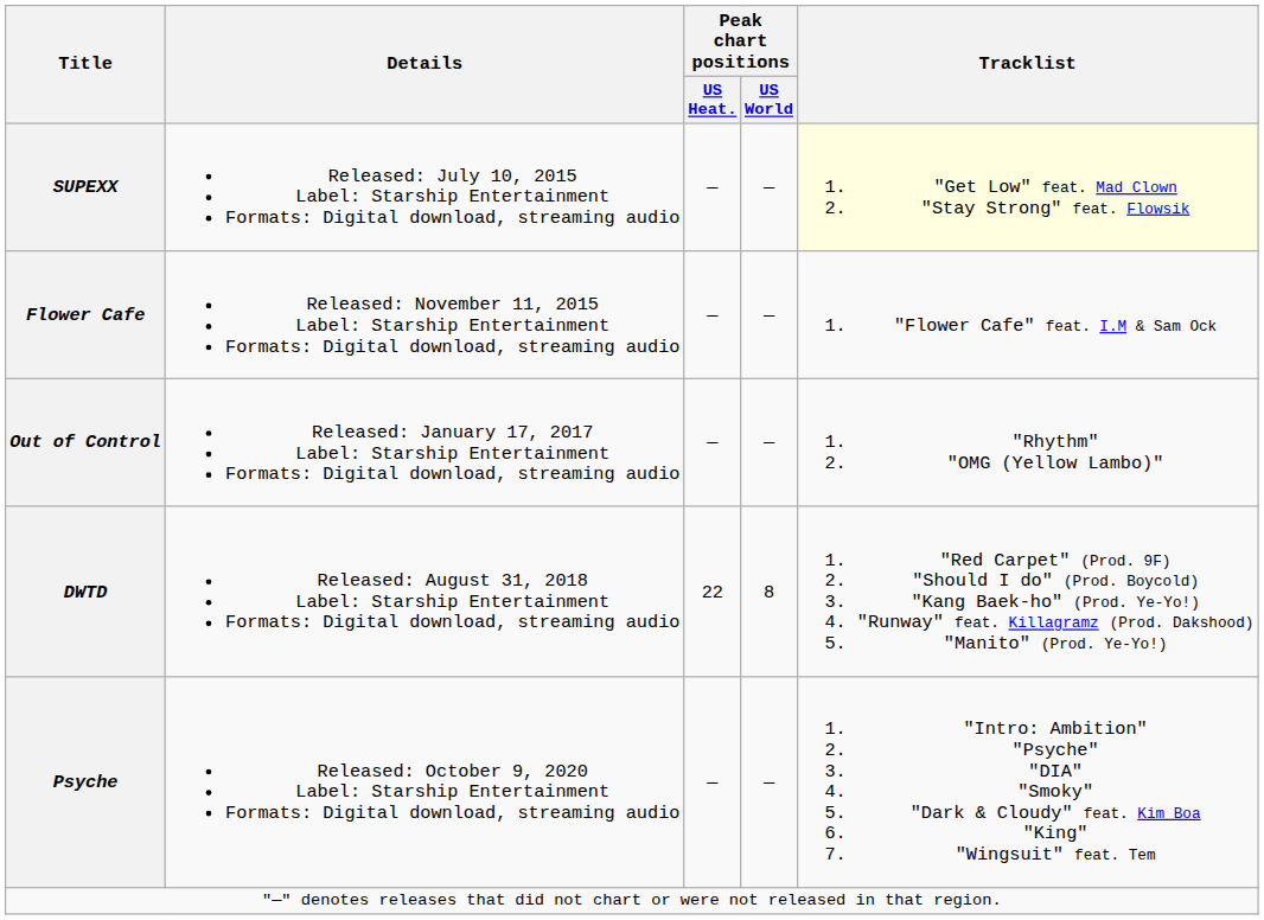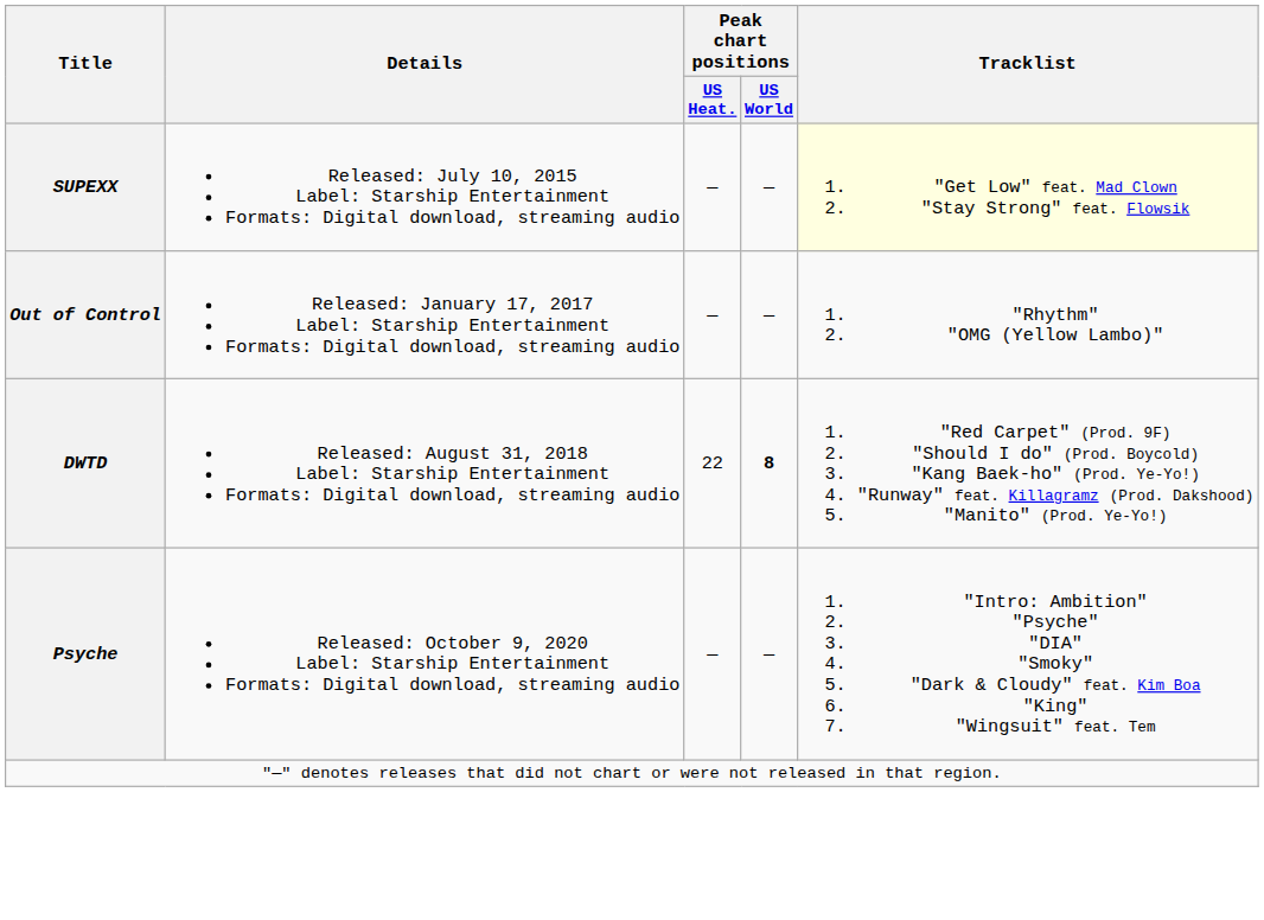- row: Flower Cafe | Released: November 11, 2015 Label: Starship Entertainment Formats: Digital download, streaming audio | — | — | "Flower Cafe" feat. I.M & Sam Ock
DWTD | Peak chart positions / US World: normal -> bold
